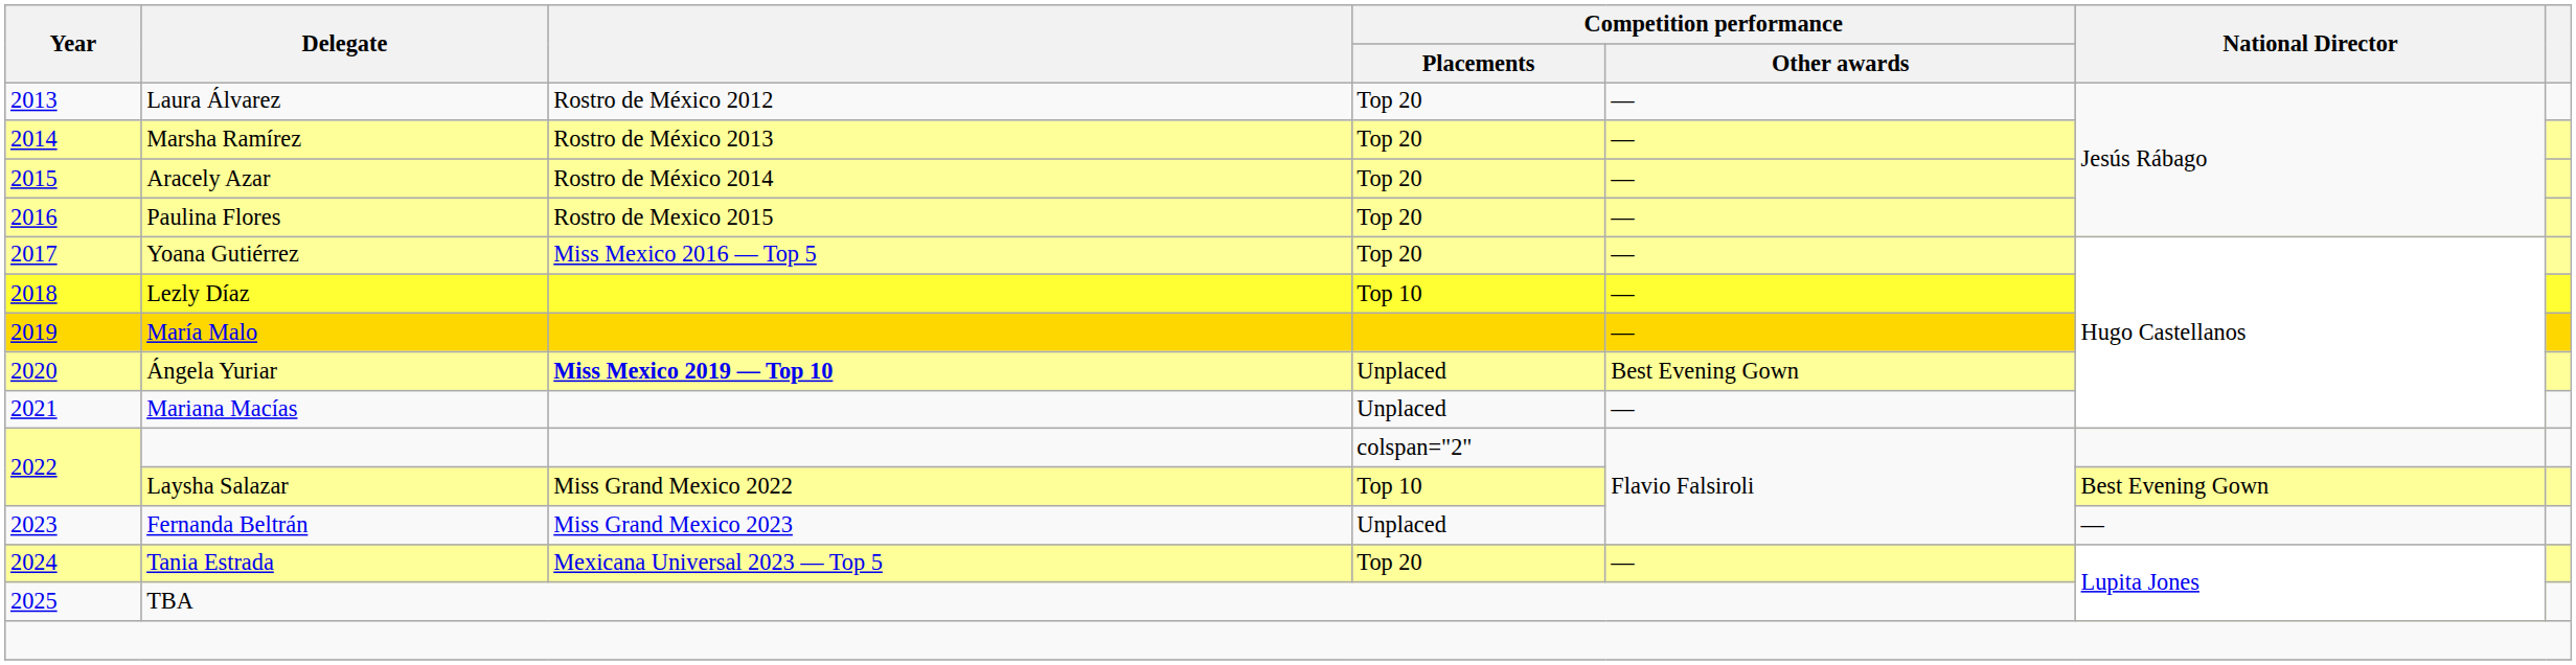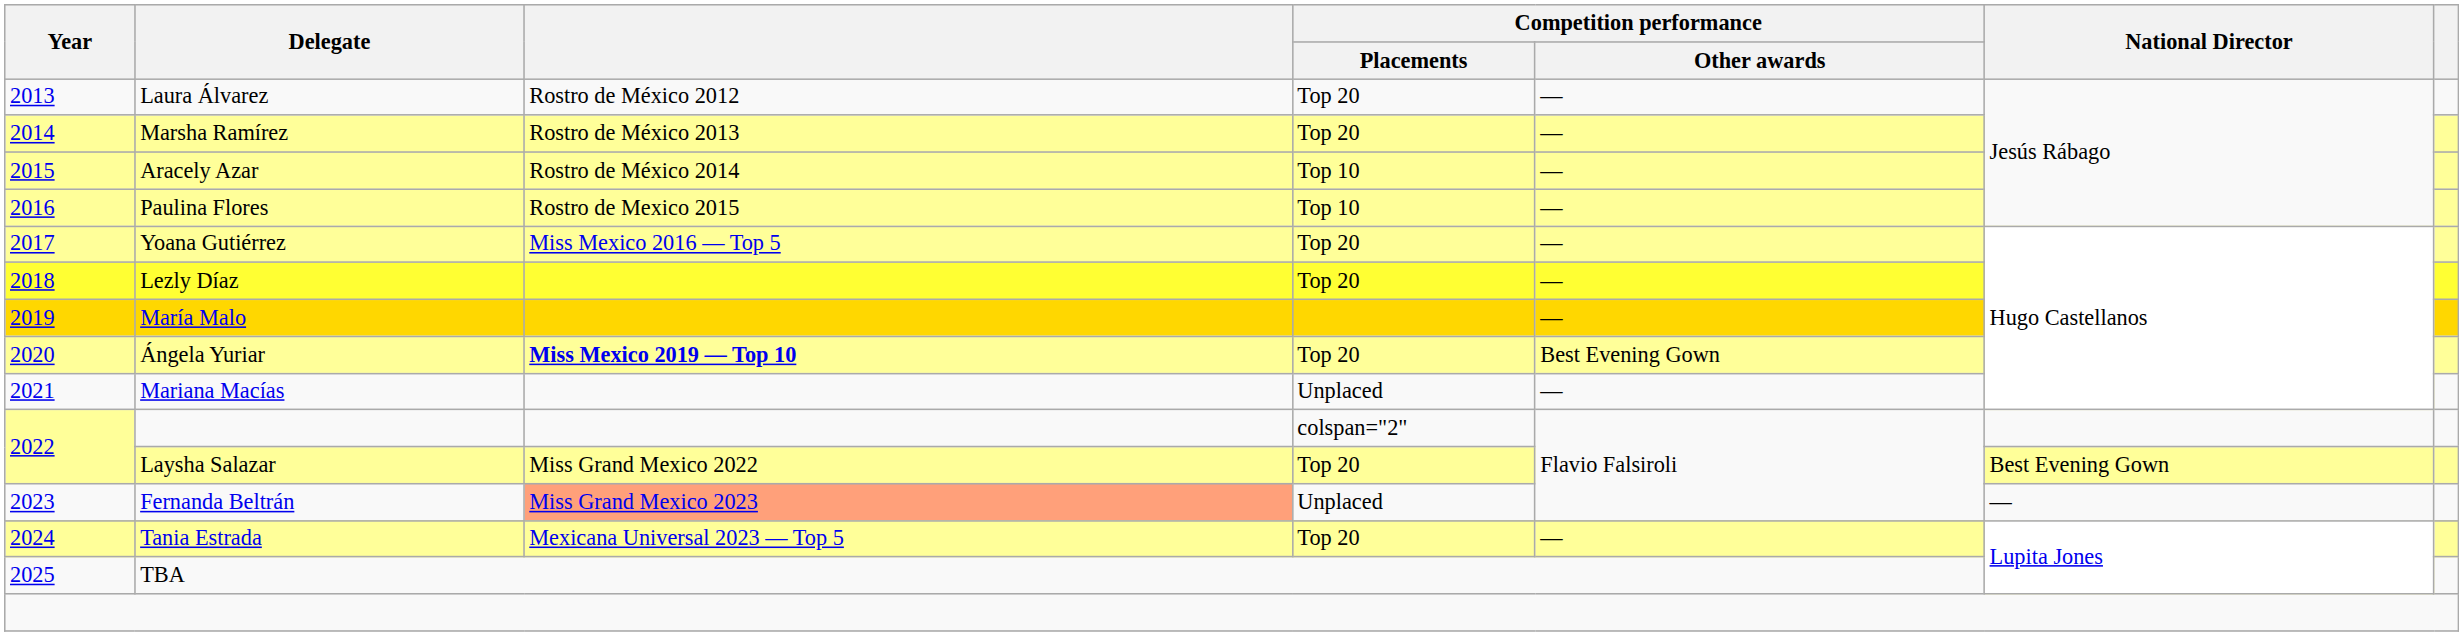Aracely Azar | Competition performance / Placements: Top 20 -> Top 10
Paulina Flores | Competition performance / Placements: Top 20 -> Top 10
Lezly Díaz | Competition performance / Placements: Top 10 -> Top 20
Ángela Yuriar | Competition performance / Placements: Unplaced -> Top 20
Laysha Salazar | Competition performance / Placements: Top 10 -> Top 20
Fernanda Beltrán | column 3: no background -> lightsalmon background
